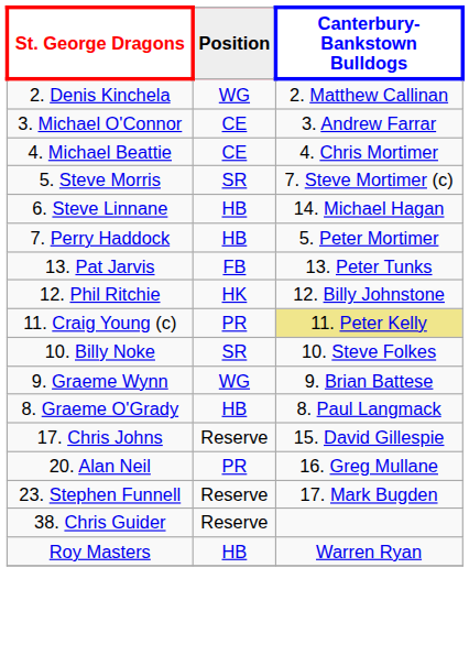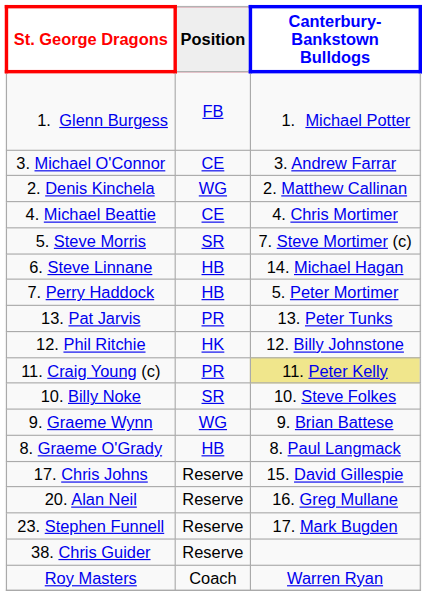+ row: Glenn Burgess | FB | Michael Potter
rows swapped: 2. Denis Kinchela <-> 3. Michael O'Connor
13. Pat Jarvis | Position: FB -> PR
20. Alan Neil | Position: PR -> Reserve
Roy Masters | Position: HB -> Coach
